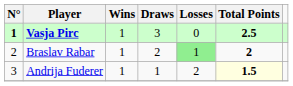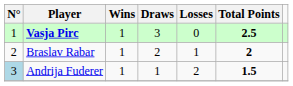Vasja Pirc | N°: bold -> normal
Braslav Rabar | Losses: lightgreen background -> no background
Andrija Fuderer | N°: no background -> lightblue background
Andrija Fuderer | Total Points: lightyellow background -> no background
